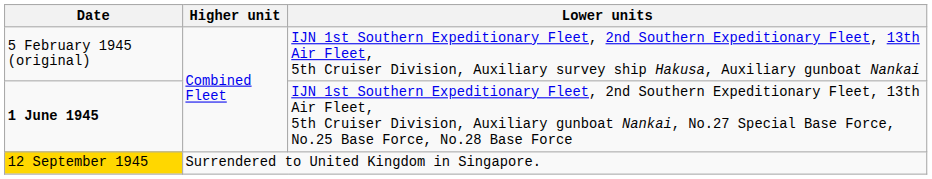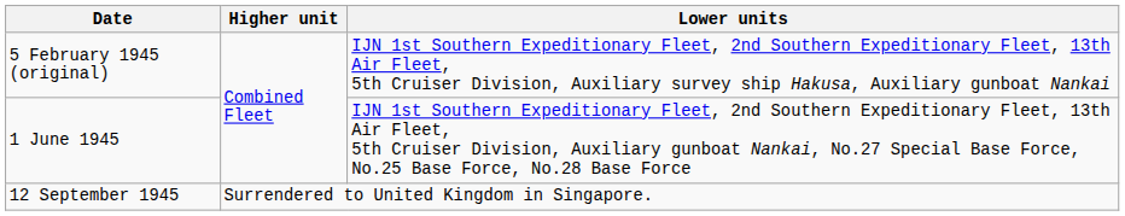1 June 1945 | Date: bold -> normal
12 September 1945 | Date: gold background -> no background
